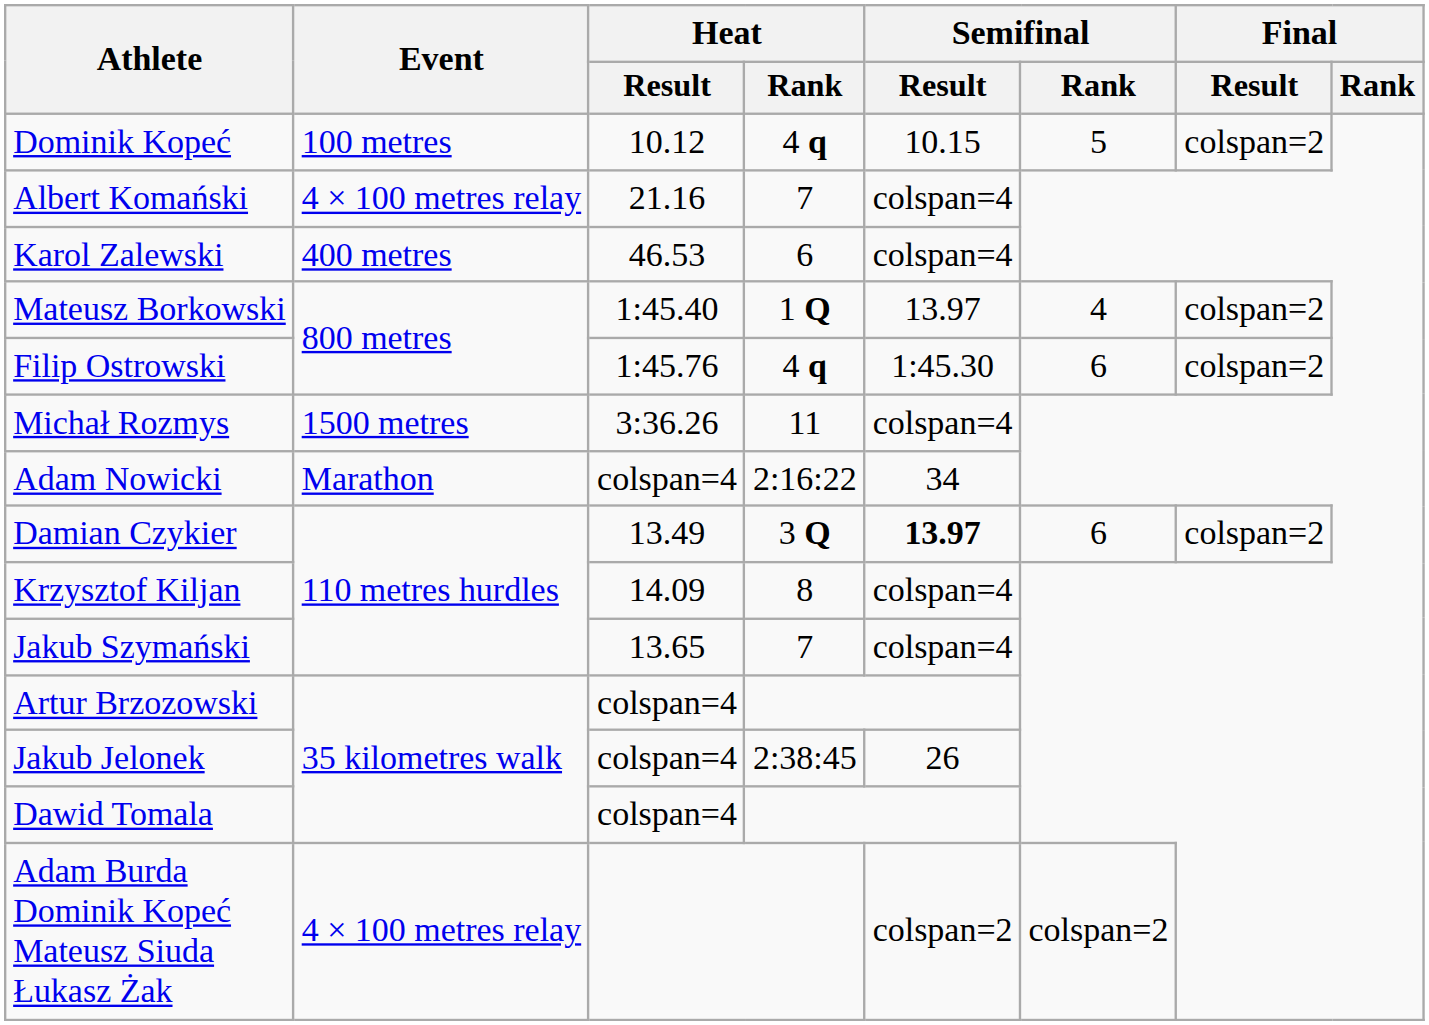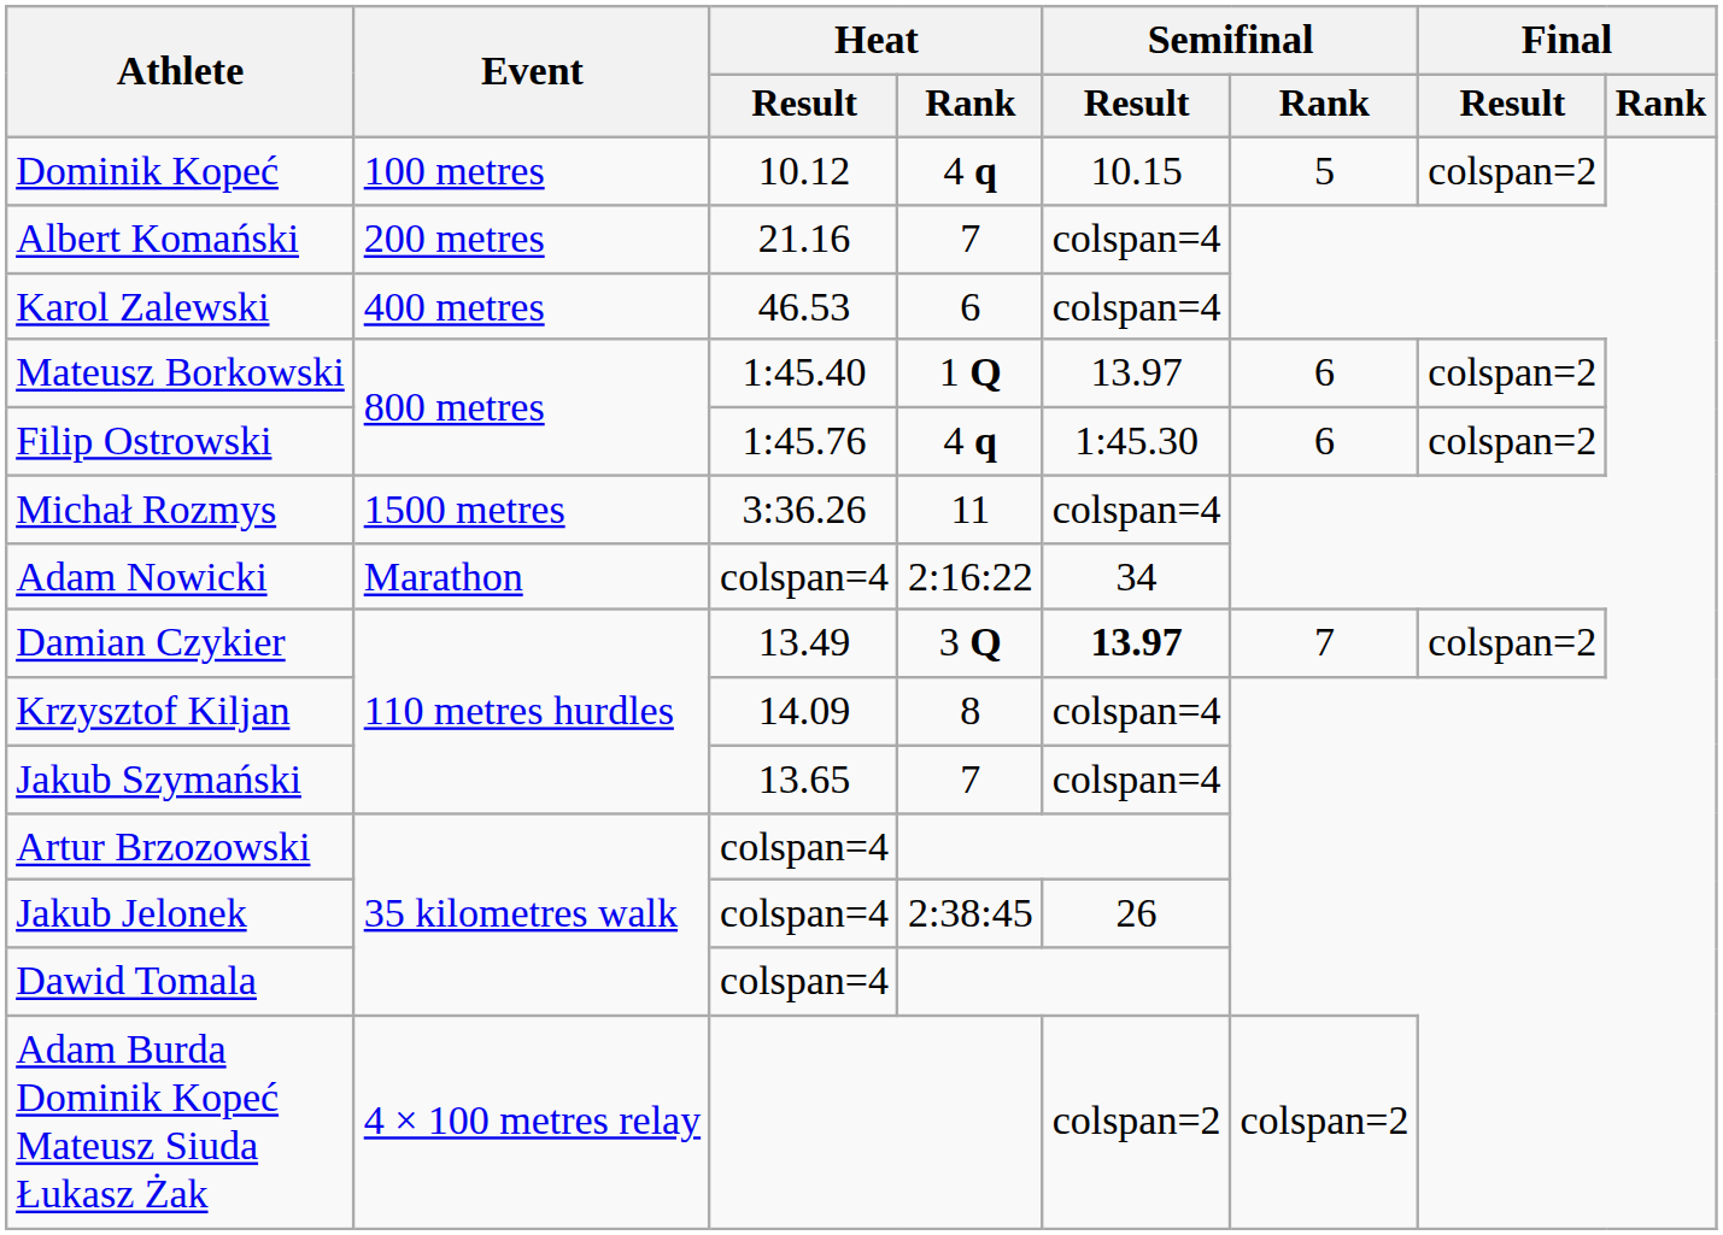Albert Komański | Event: 4 × 100 metres relay -> 200 metres
Mateusz Borkowski | Semifinal / Rank: 4 -> 6
Damian Czykier | Semifinal / Rank: 6 -> 7
